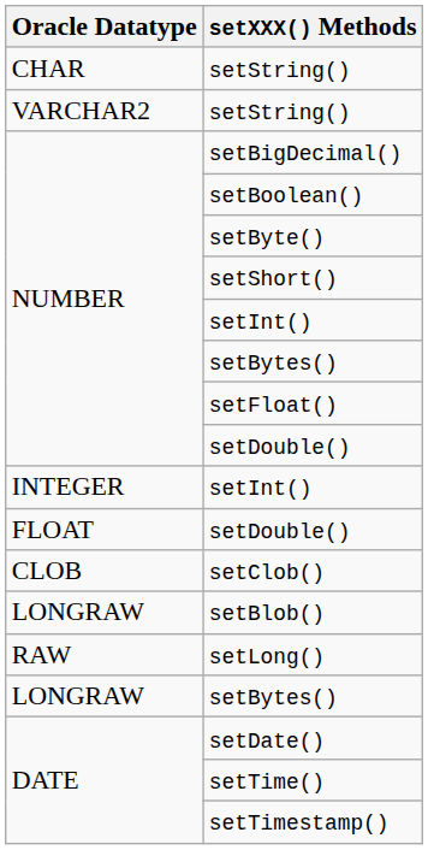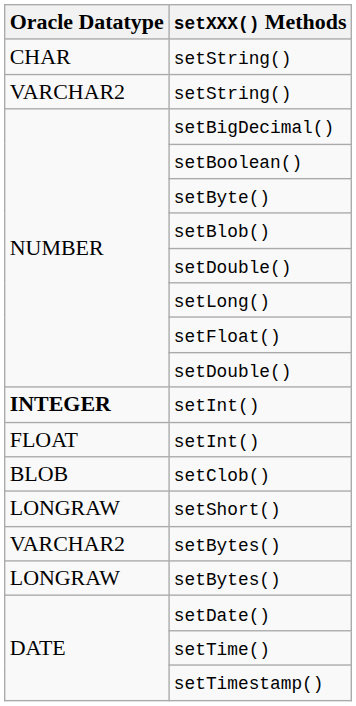row 7 | setXXX() Methods: setShort() -> setBlob()
row 8 | setXXX() Methods: setInt() -> setDouble()
row 9 | setXXX() Methods: setBytes() -> setLong()
row 12 | Oracle Datatype: normal -> bold
row 13 | setXXX() Methods: setDouble() -> setInt()
row 14 | Oracle Datatype: CLOB -> BLOB
row 15 | setXXX() Methods: setBlob() -> setShort()
row 16 | Oracle Datatype: RAW -> VARCHAR2
row 16 | setXXX() Methods: setLong() -> setBytes()
